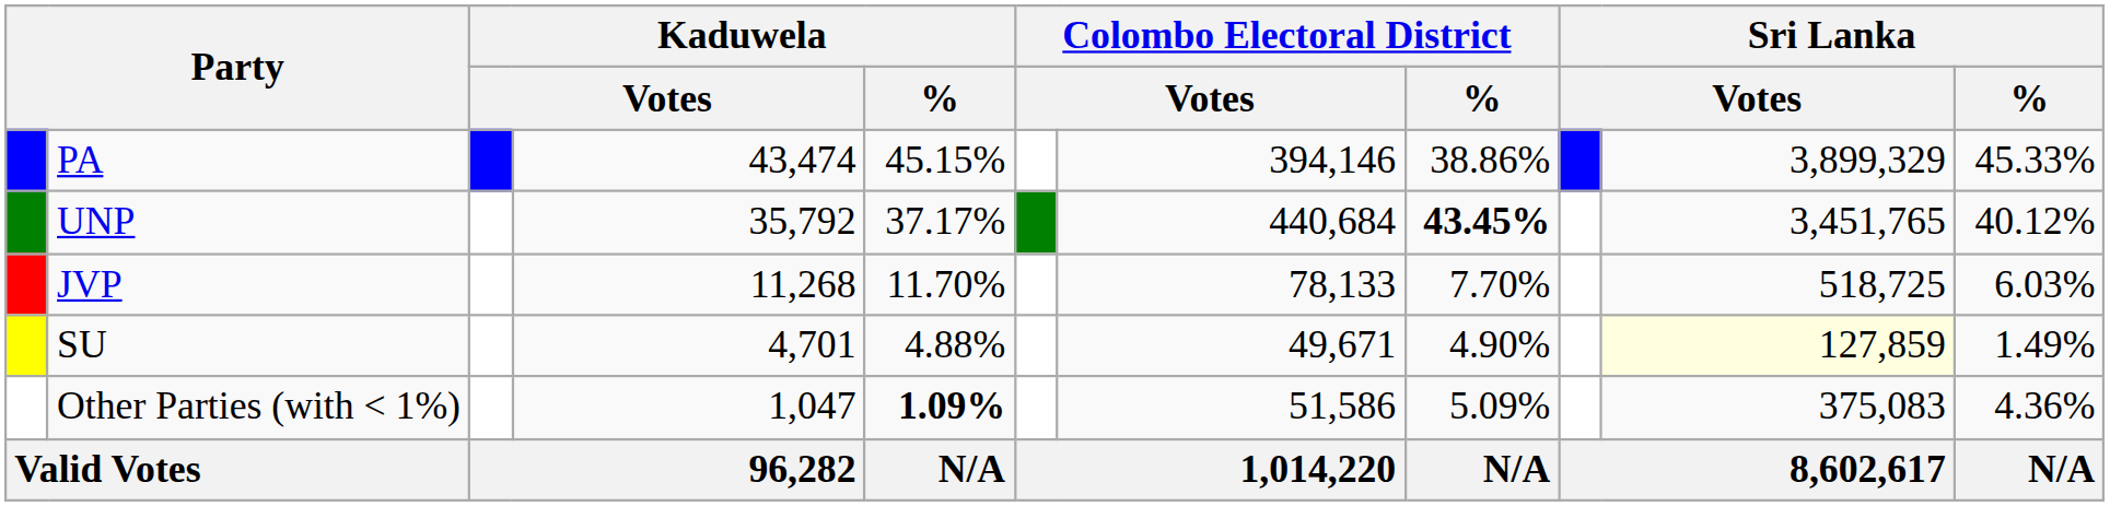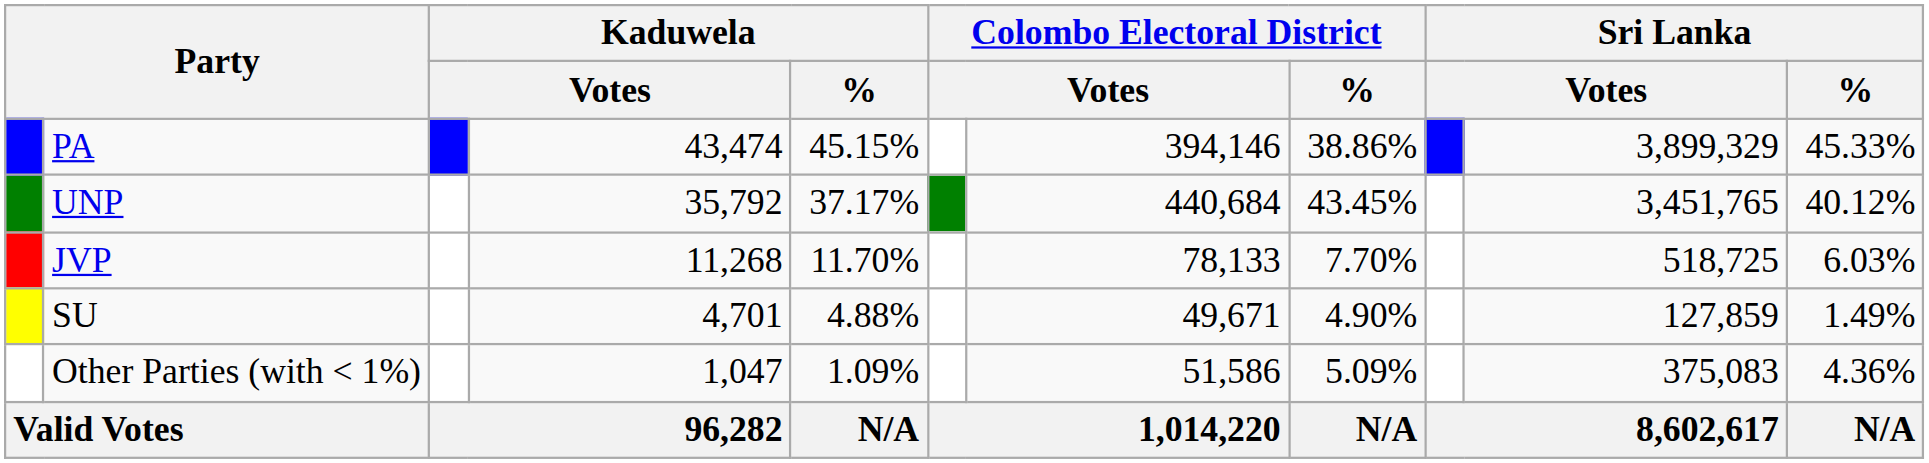UNP | Colombo Electoral District / %: bold -> normal
SU | column 10: lightyellow background -> no background
Other Parties (with < 1%) | Kaduwela / %: bold -> normal
